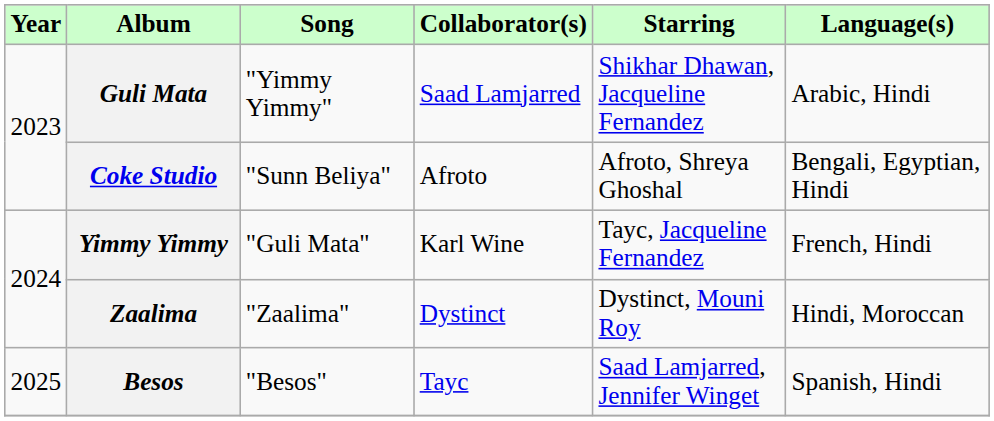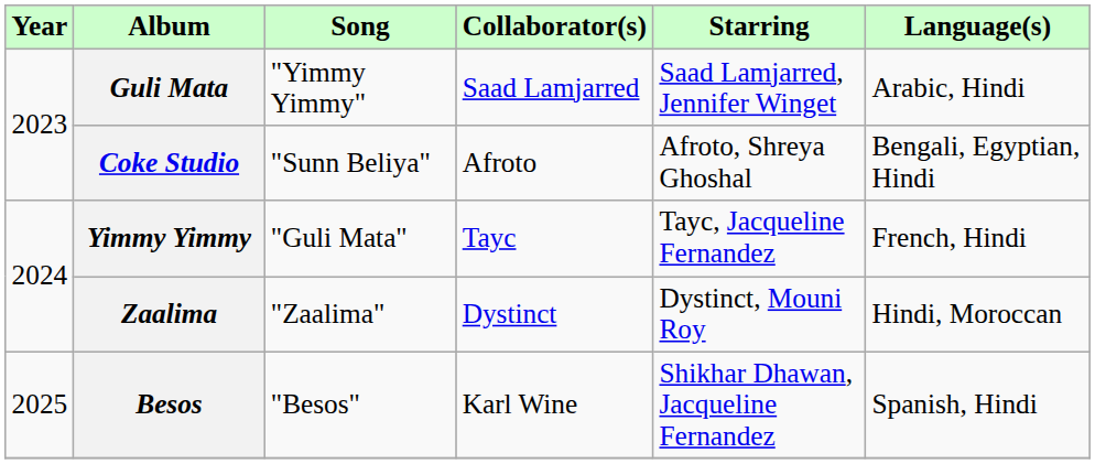Guli Mata | Starring: Shikhar Dhawan, Jacqueline Fernandez -> Saad Lamjarred, Jennifer Winget
Yimmy Yimmy | Collaborator(s): Karl Wine -> Tayc
Besos | Collaborator(s): Tayc -> Karl Wine
Besos | Starring: Saad Lamjarred, Jennifer Winget -> Shikhar Dhawan, Jacqueline Fernandez
